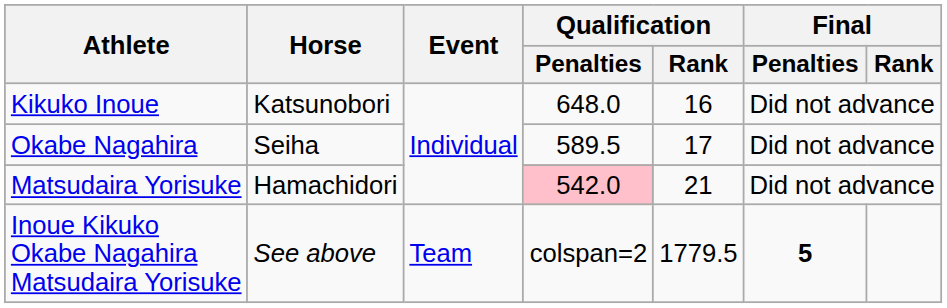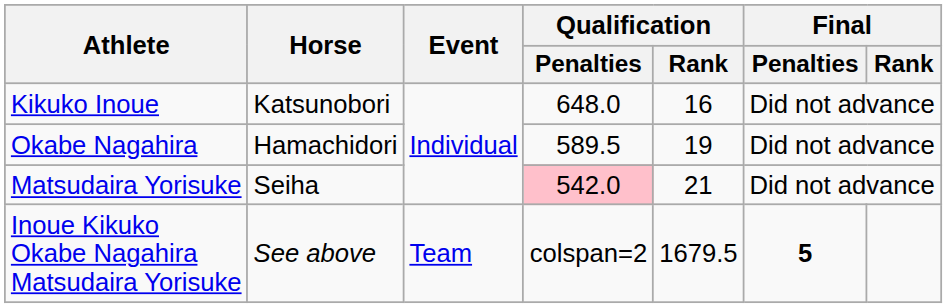Okabe Nagahira | Horse: Seiha -> Hamachidori
Okabe Nagahira | Qualification / Rank: 17 -> 19
Matsudaira Yorisuke | Horse: Hamachidori -> Seiha
Inoue Kikuko Okabe Nagahira Matsudaira Yorisuke | Qualification / Rank: 1779.5 -> 1679.5
